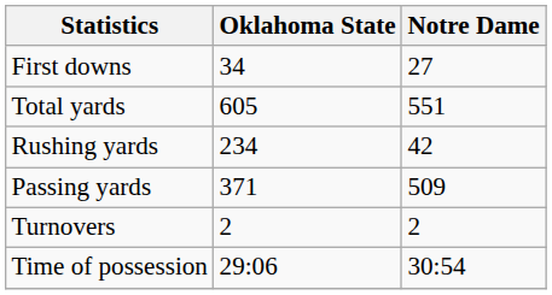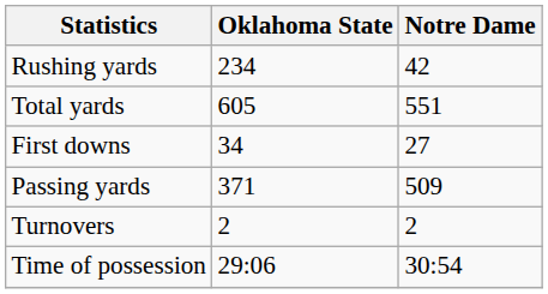rows swapped: First downs <-> Rushing yards
